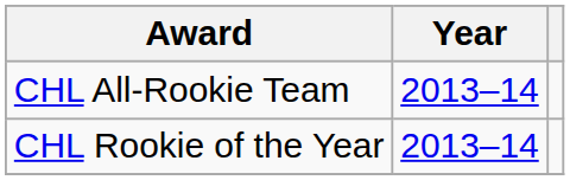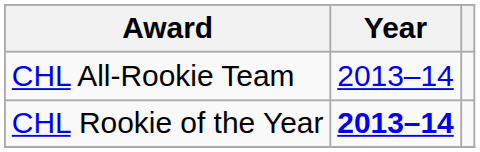CHL Rookie of the Year | Year: normal -> bold
